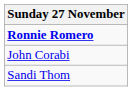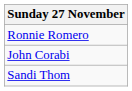row 2 | column 1: bold -> normal
